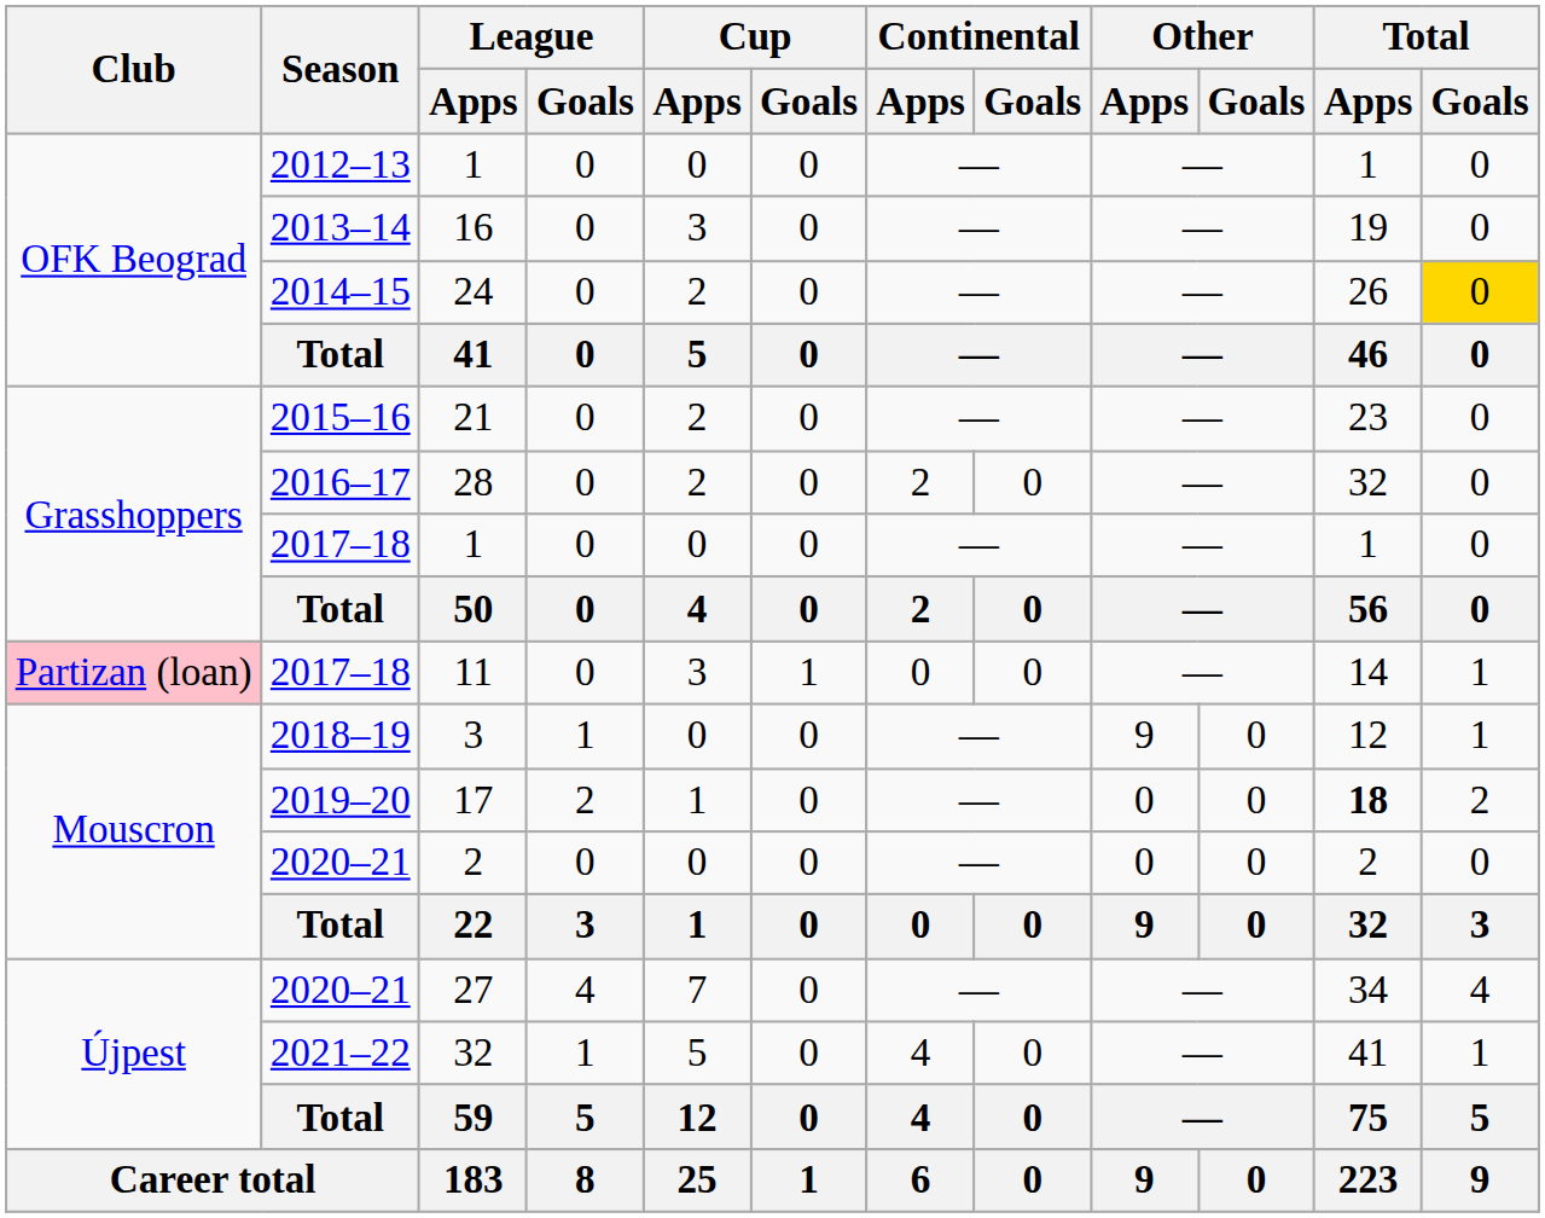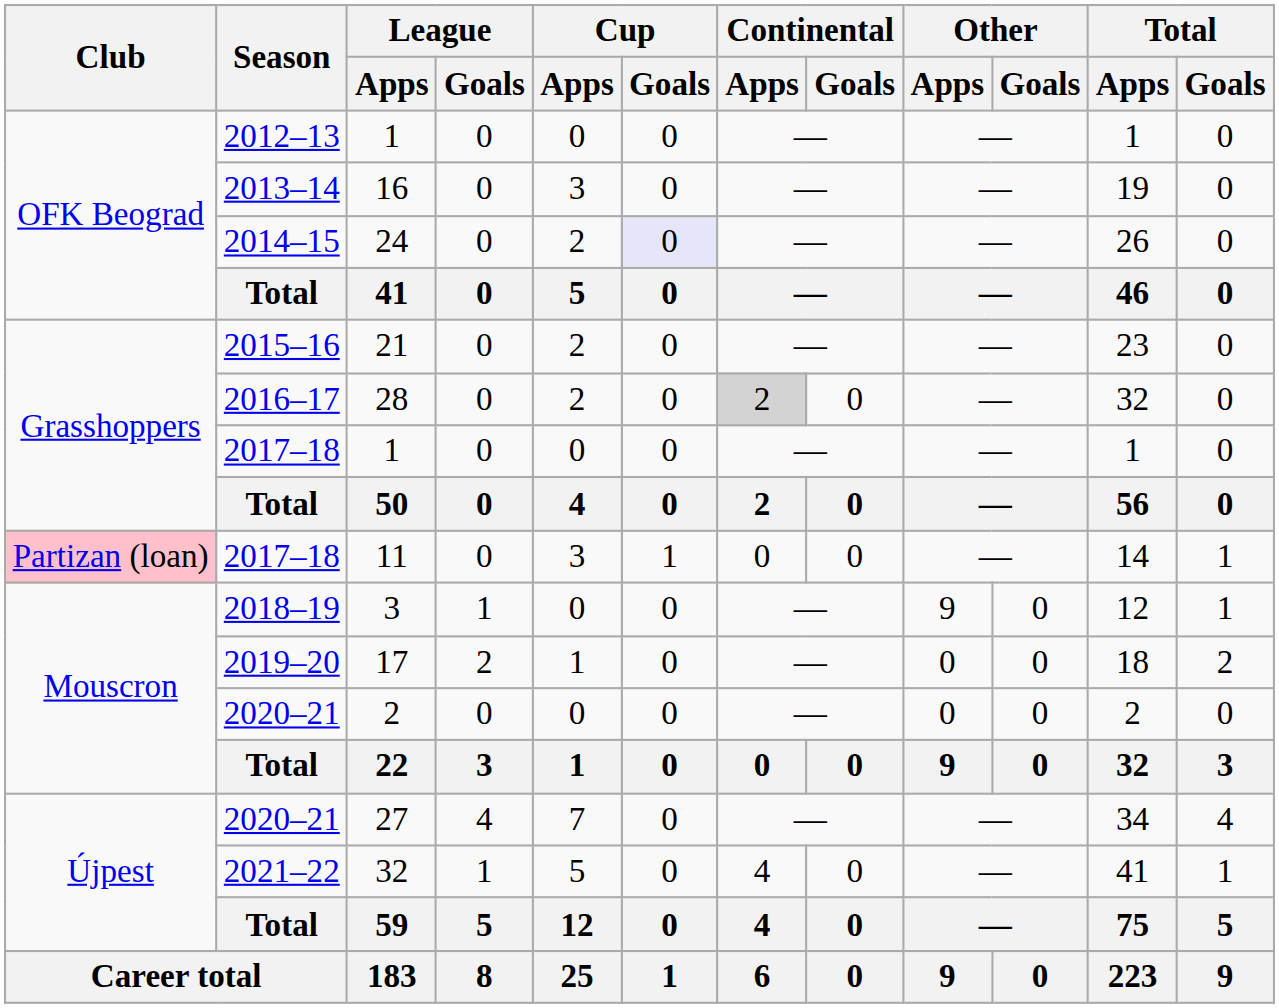24 | Cup / Goals: no background -> lavender background
24 | Total / Goals: gold background -> no background
28 | Continental / Apps: no background -> lightgrey background
17 | Total / Apps: bold -> normal
